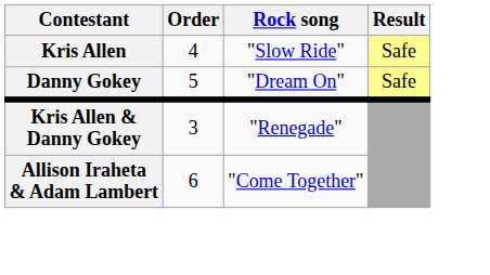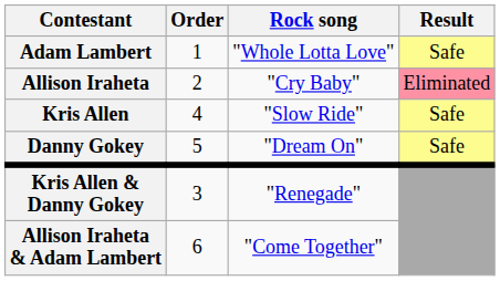+ row: Adam Lambert | 1 | "Whole Lotta Love" | Safe
+ row: Allison Iraheta | 2 | "Cry Baby" | Eliminated
